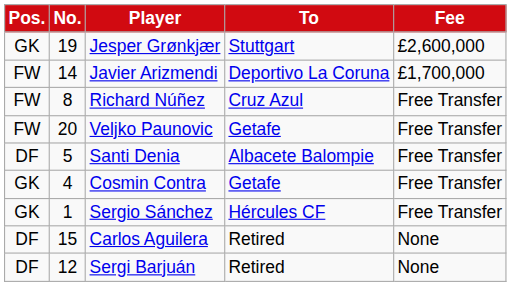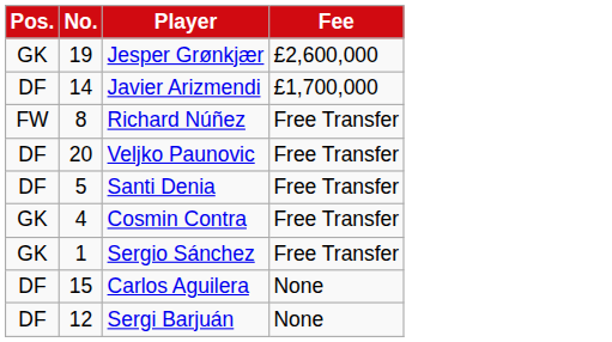- column: To | Stuttgart | Deportivo La Coruna | Cruz Azul | Getafe | Albacete Balompie | Getafe | Hércules CF | Retired | Retired
Javier Arizmendi | Pos.: FW -> DF
Veljko Paunovic | Pos.: FW -> DF
